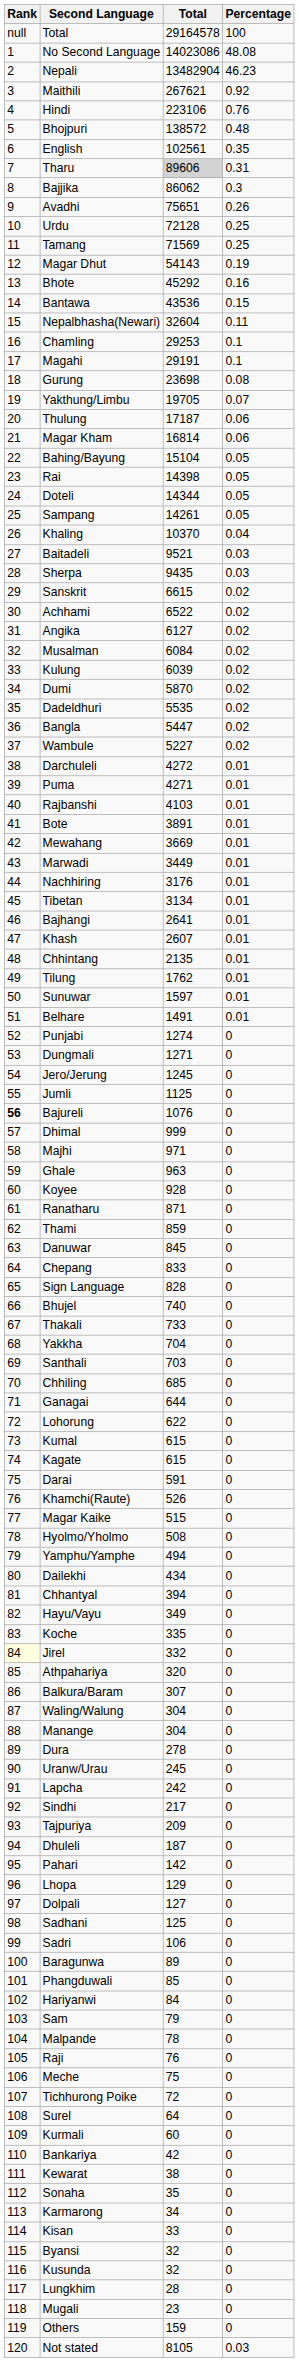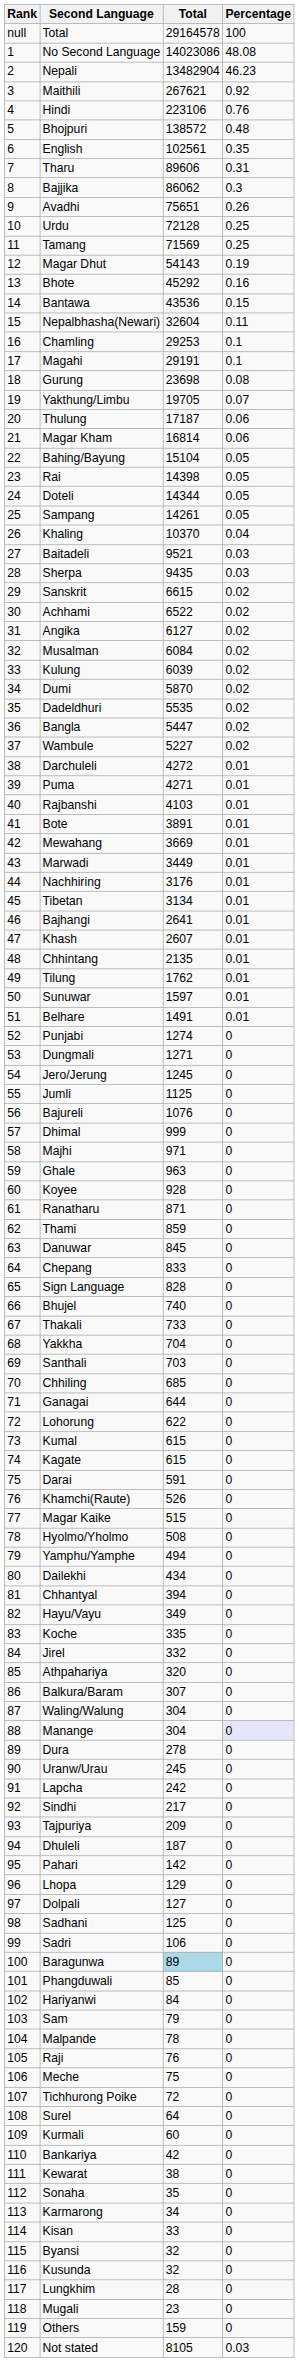Tharu | Total: lightgrey background -> no background
Bajureli | Rank: bold -> normal
Jirel | Rank: lightyellow background -> no background
Manange | Percentage: no background -> lavender background
Baragunwa | Total: no background -> lightblue background
